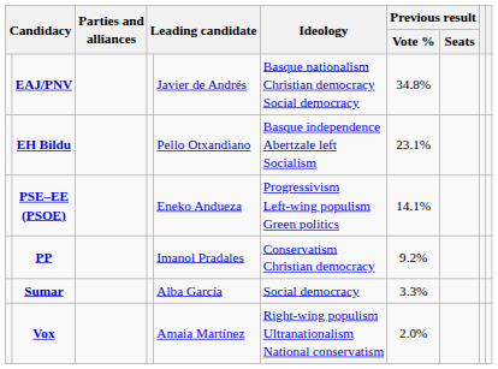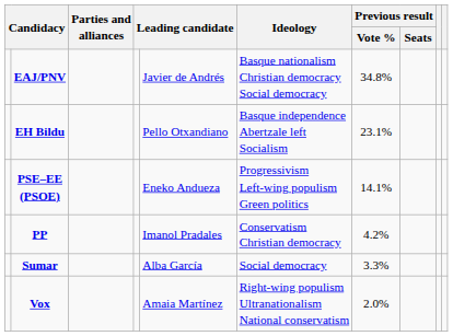PP | Previous result / Vote %: 9.2% -> 4.2%
